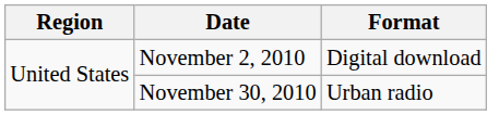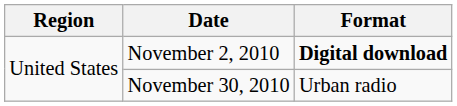November 2, 2010 | Format: normal -> bold
